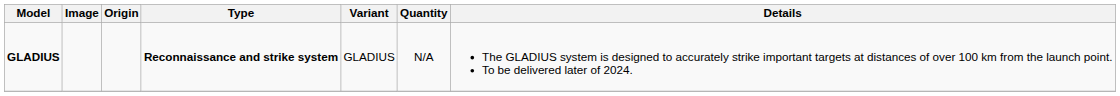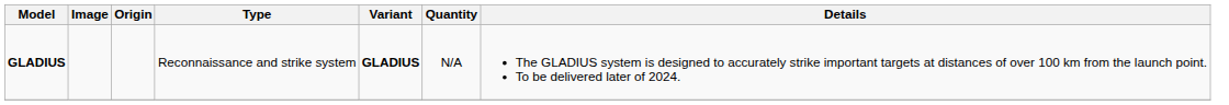row 2 | Type: bold -> normal
row 2 | Variant: normal -> bold
